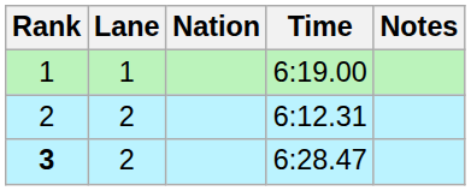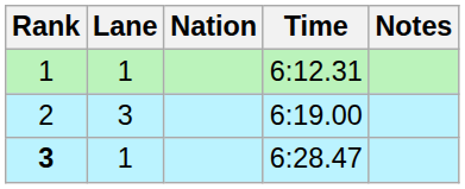row 2 | Time: 6:19.00 -> 6:12.31
row 3 | Lane: 2 -> 3
row 3 | Time: 6:12.31 -> 6:19.00
row 4 | Lane: 2 -> 1
